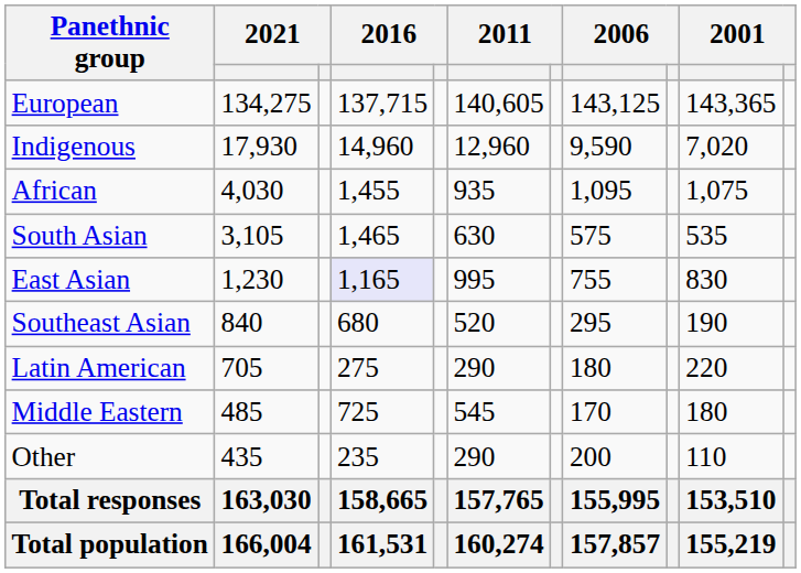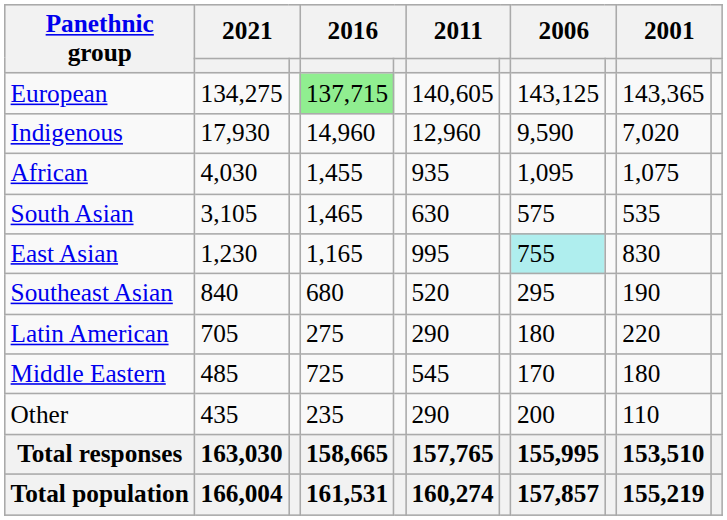European | column 4: no background -> lightgreen background
East Asian | column 4: lavender background -> no background
East Asian | column 8: no background -> paleturquoise background
